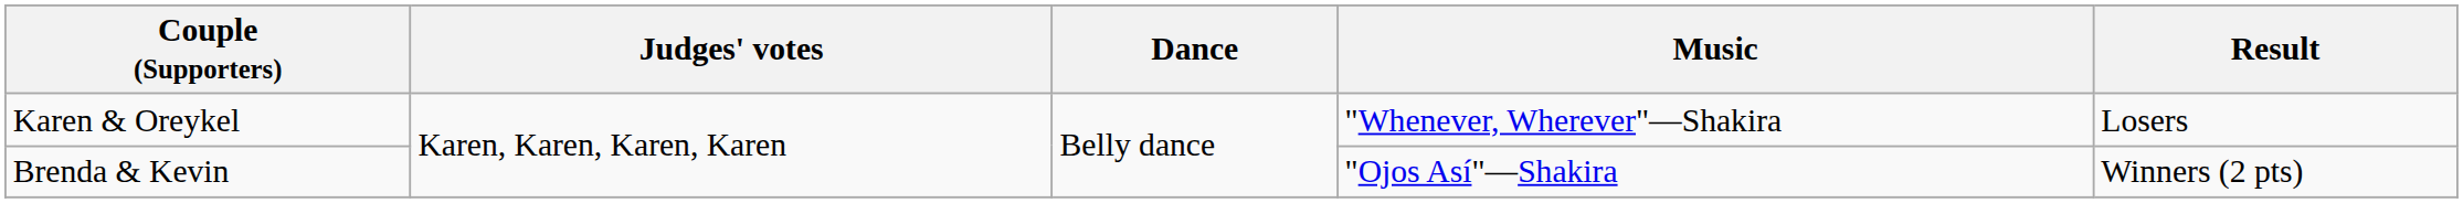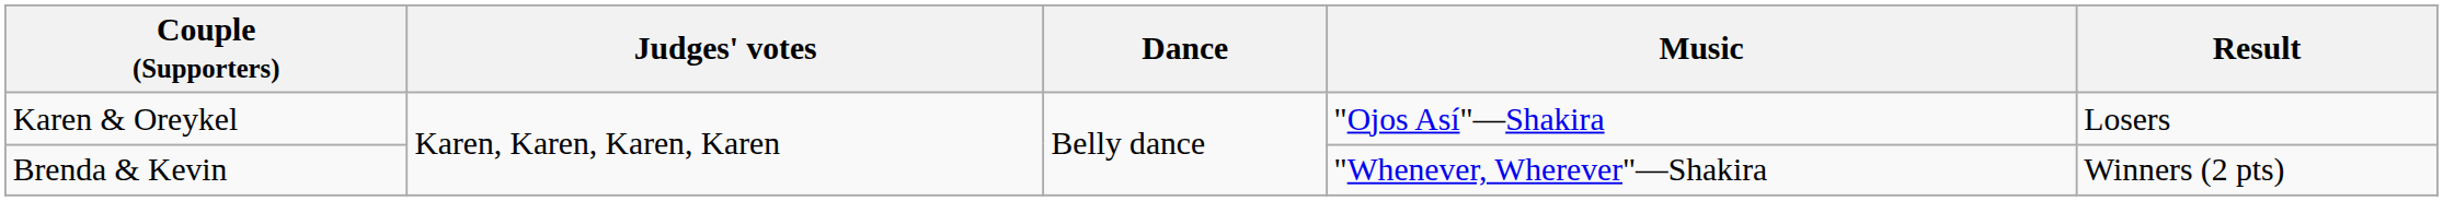Karen & Oreykel | Music: "Whenever, Wherever"—Shakira -> "Ojos Así"—Shakira
Brenda & Kevin | Music: "Ojos Así"—Shakira -> "Whenever, Wherever"—Shakira
